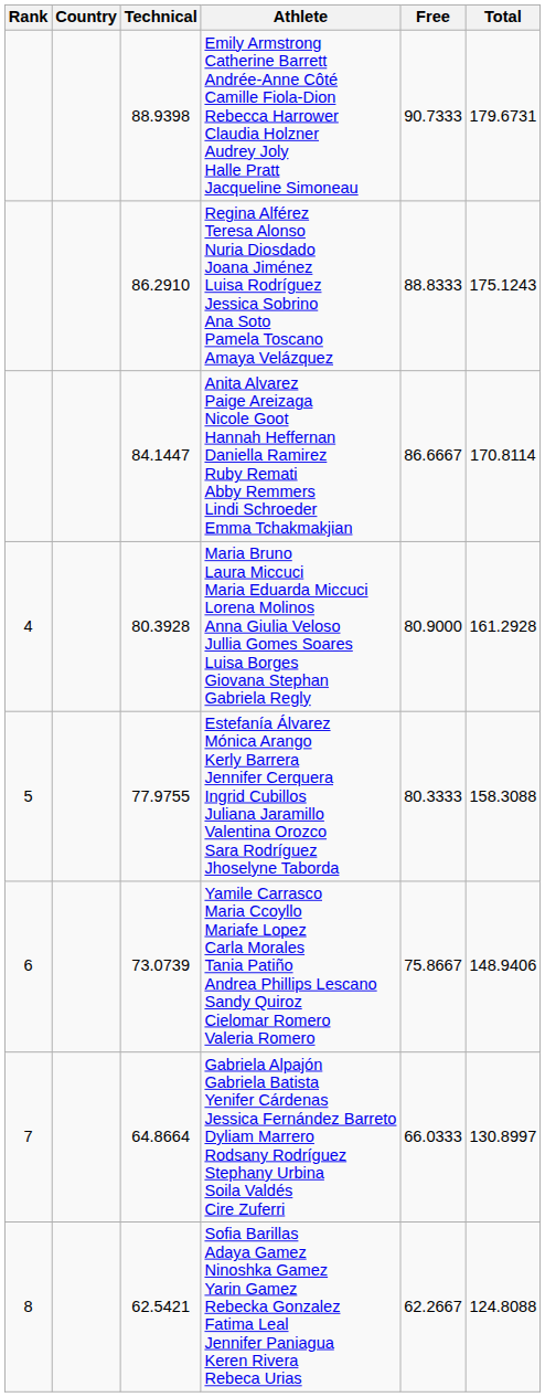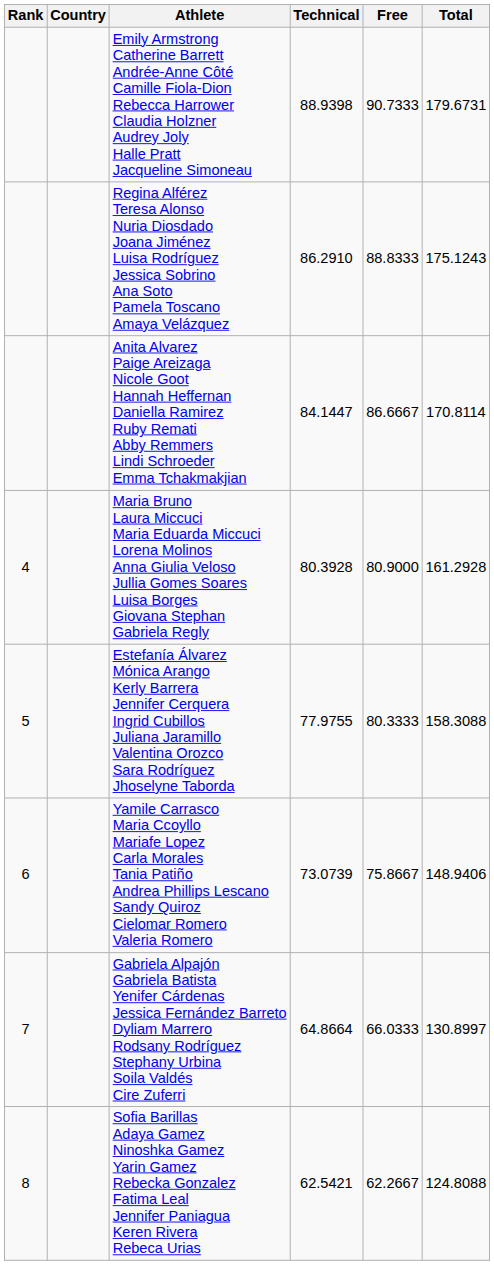columns swapped: Athlete <-> Technical
